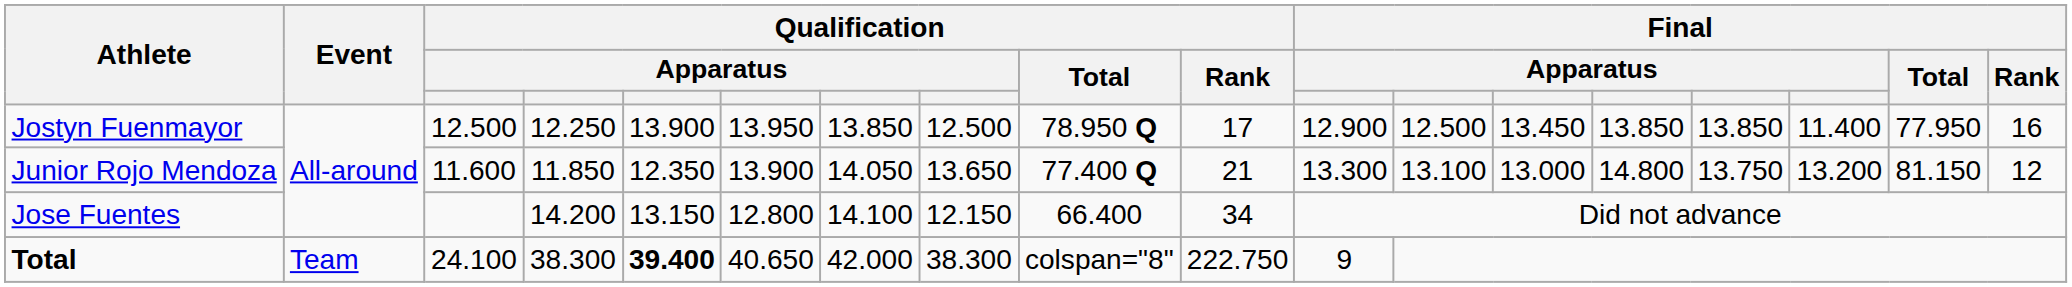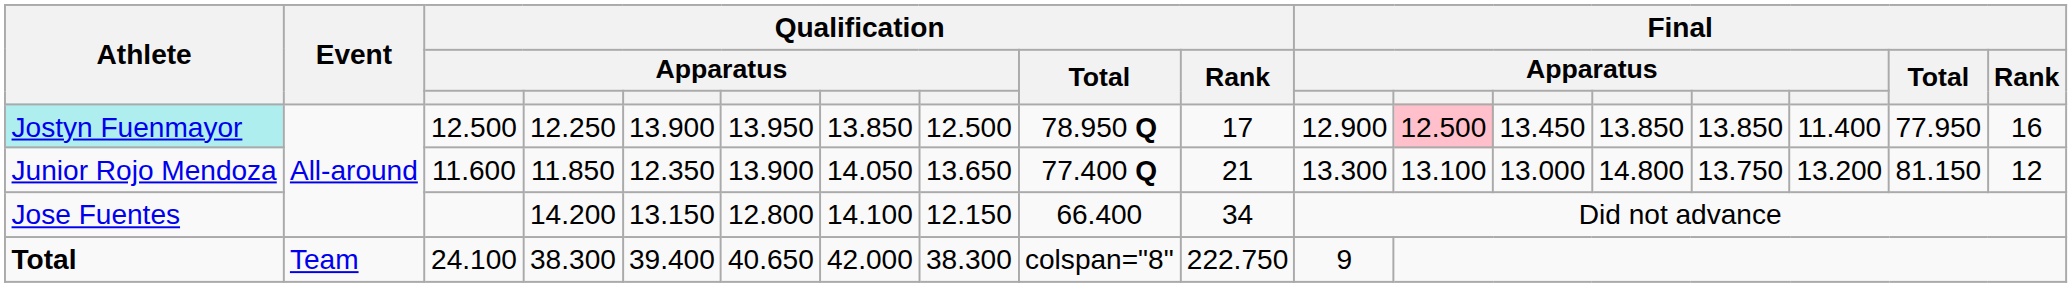row 4 | Athlete: no background -> paleturquoise background
row 4 | column 12: no background -> pink background
row 7 | column 5: bold -> normal
